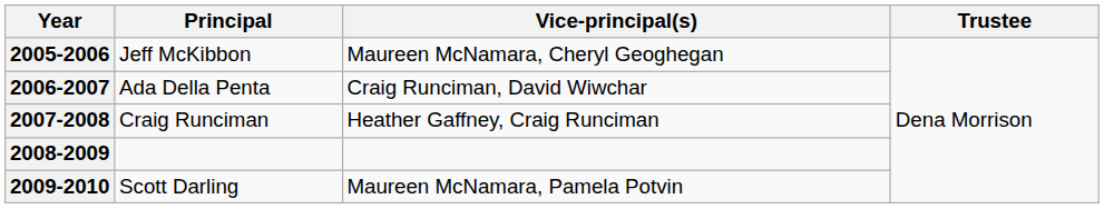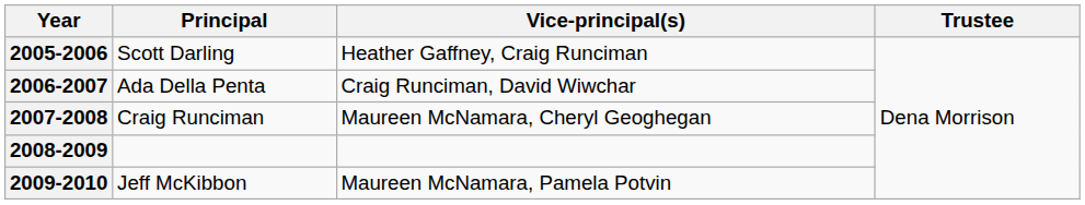2005-2006 | Principal: Jeff McKibbon -> Scott Darling
2005-2006 | Vice-principal(s): Maureen McNamara, Cheryl Geoghegan -> Heather Gaffney, Craig Runciman
2007-2008 | Vice-principal(s): Heather Gaffney, Craig Runciman -> Maureen McNamara, Cheryl Geoghegan
2009-2010 | Principal: Scott Darling -> Jeff McKibbon
